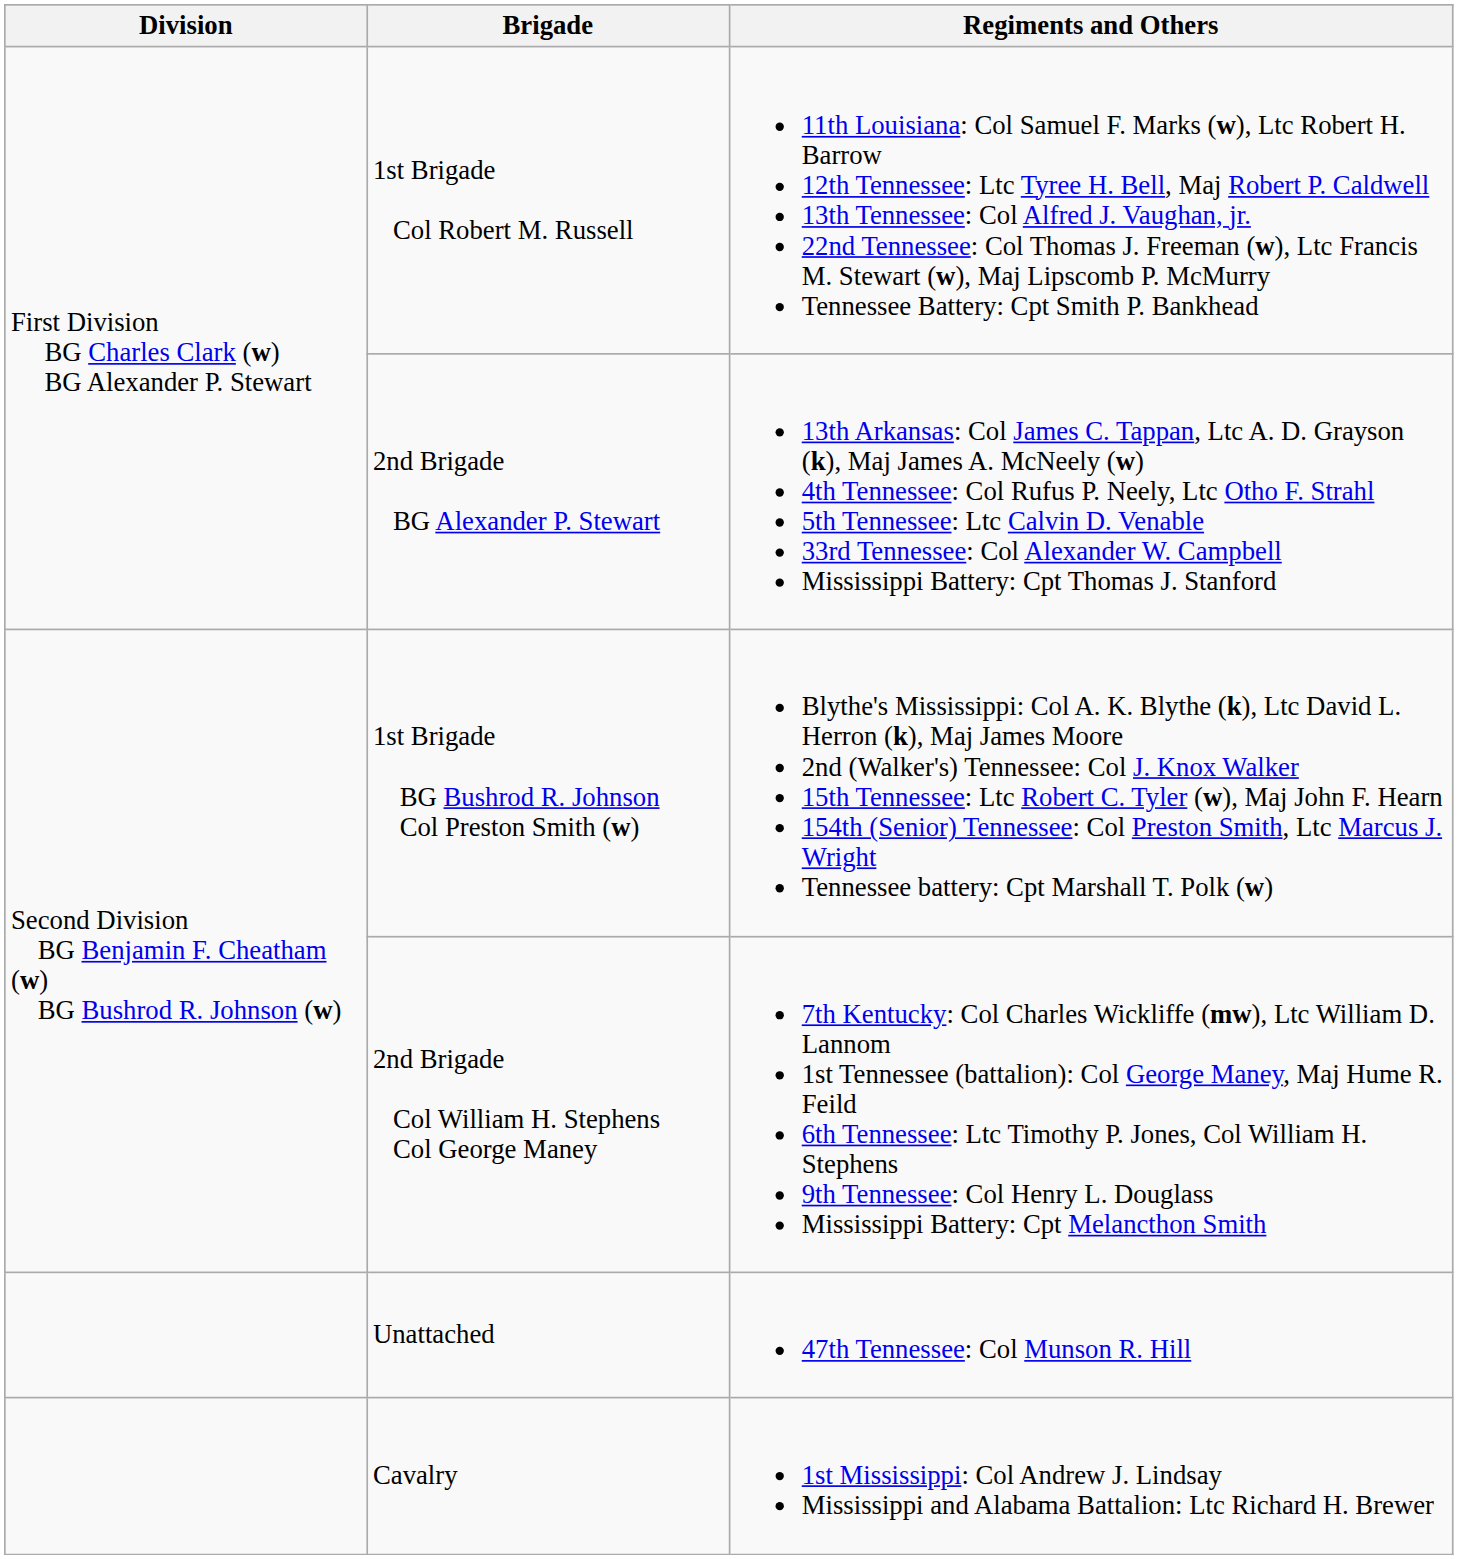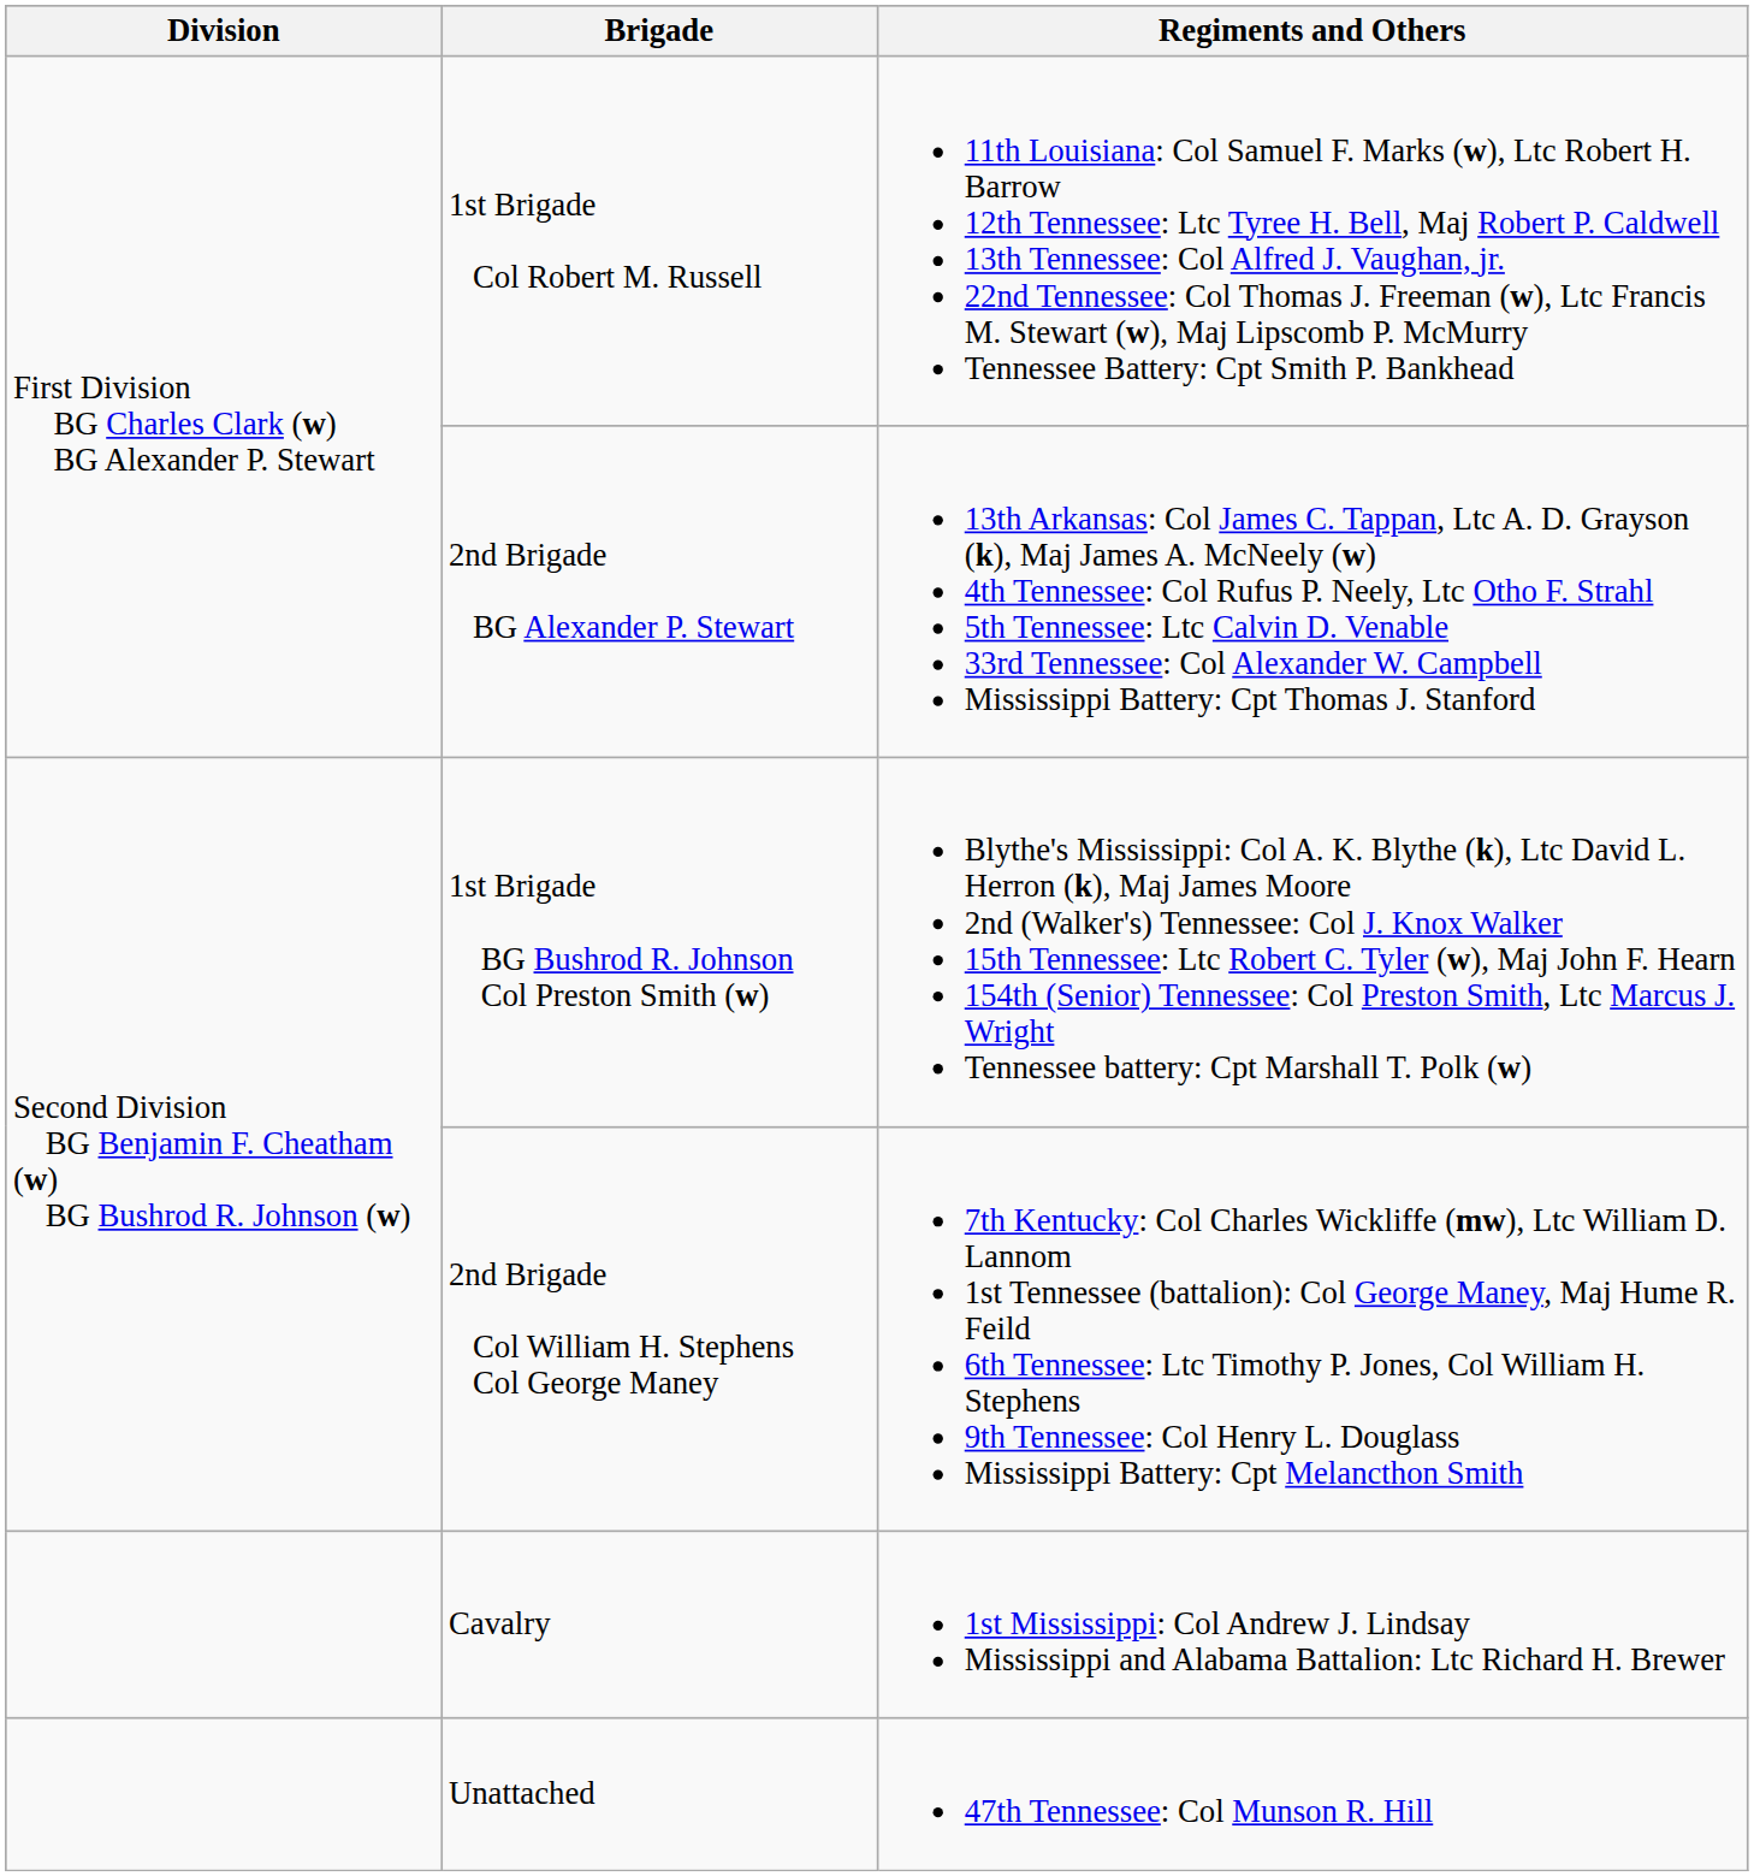rows swapped: Cavalry <-> Unattached
